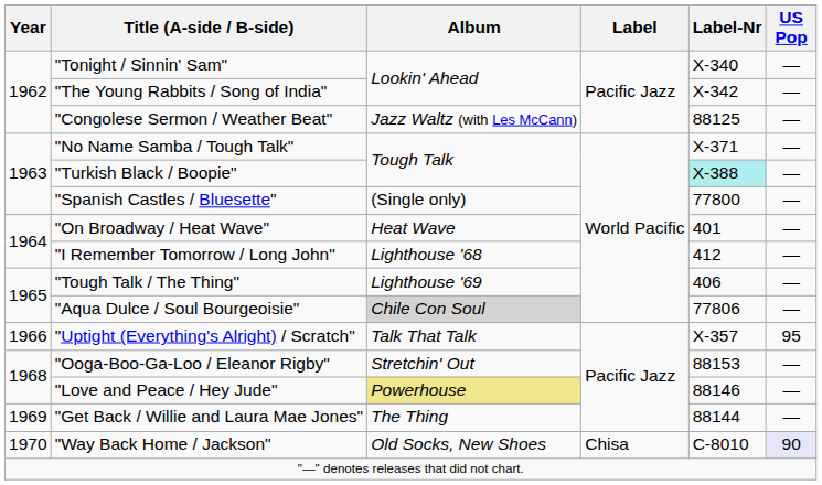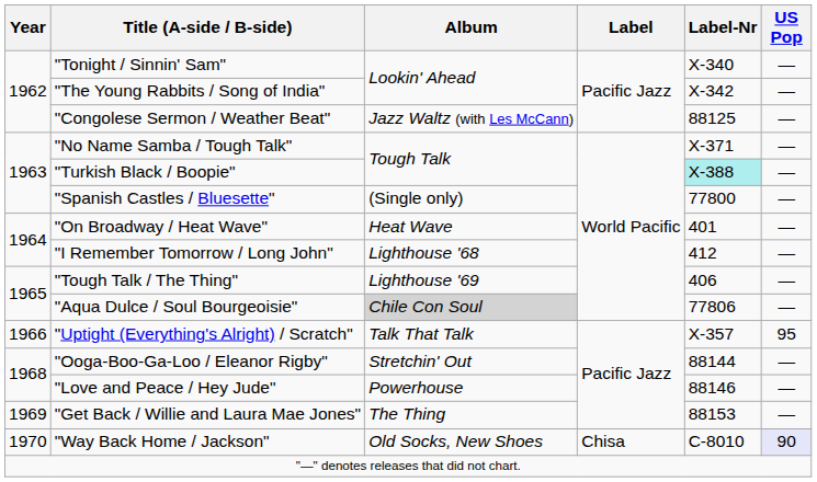"Ooga-Boo-Ga-Loo / Eleanor Rigby" | Label-Nr: 88153 -> 88144
"Love and Peace / Hey Jude" | Album: khaki background -> no background
"Get Back / Willie and Laura Mae Jones" | Label-Nr: 88144 -> 88153
